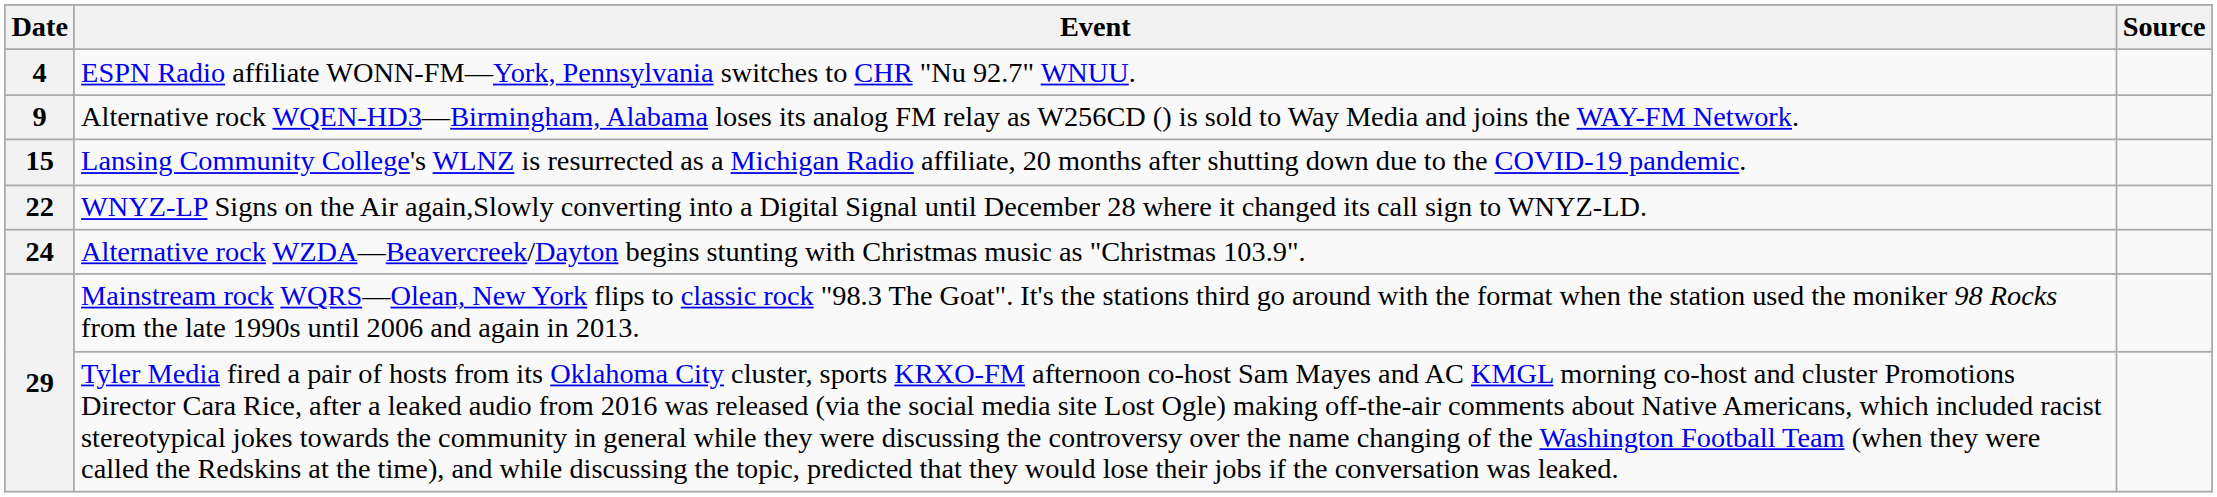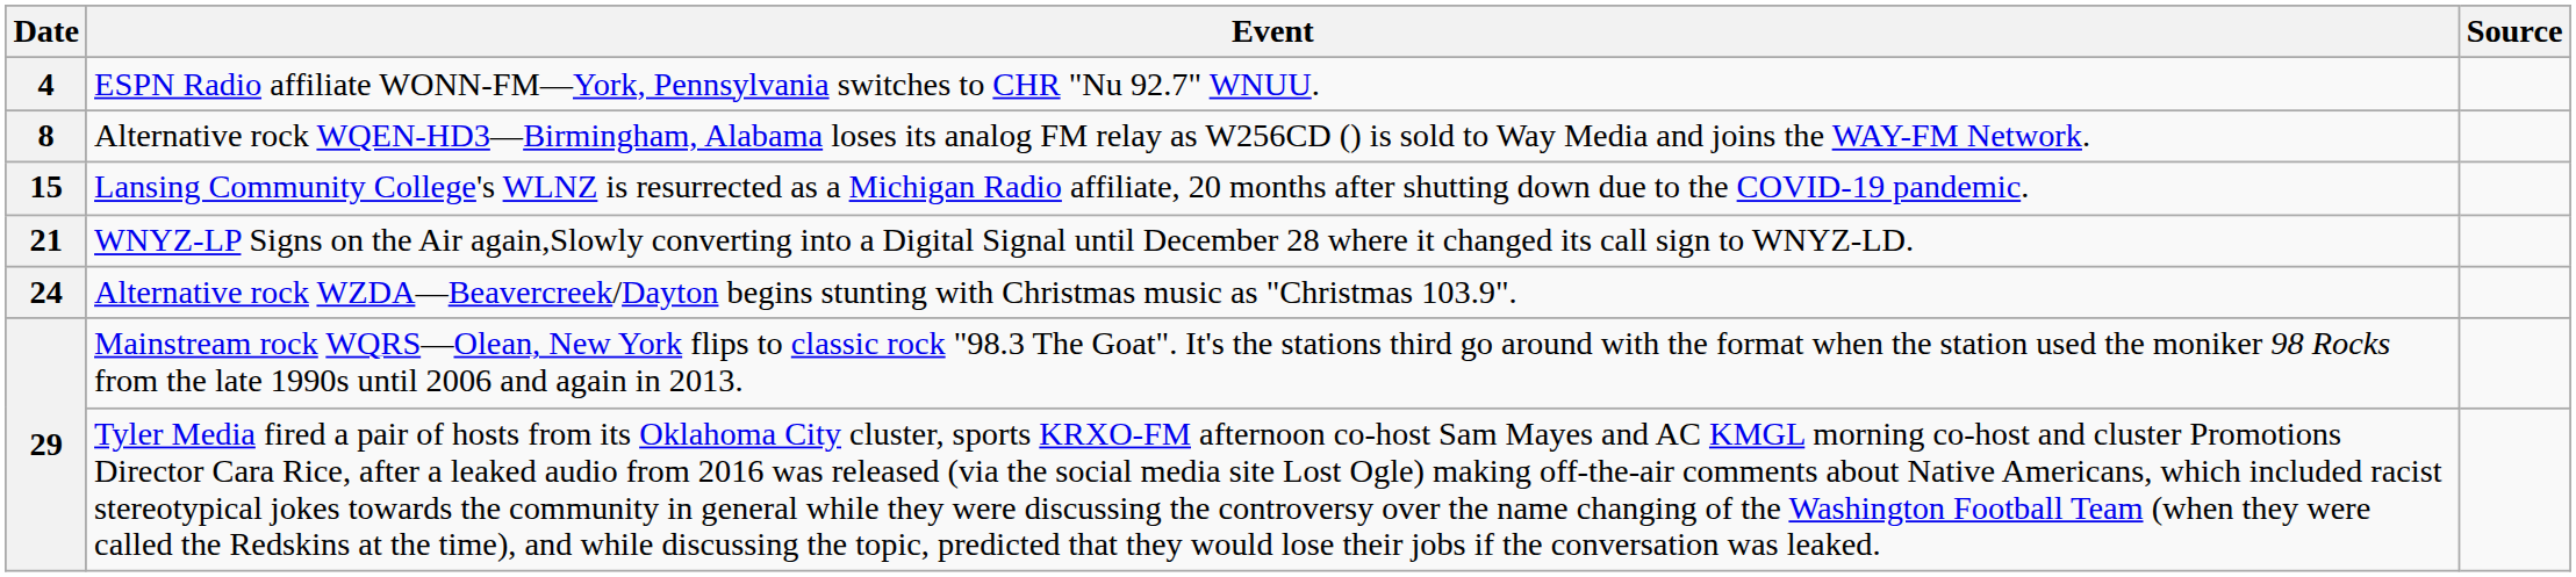row 3 | Date: 9 -> 8
row 5 | Date: 22 -> 21
